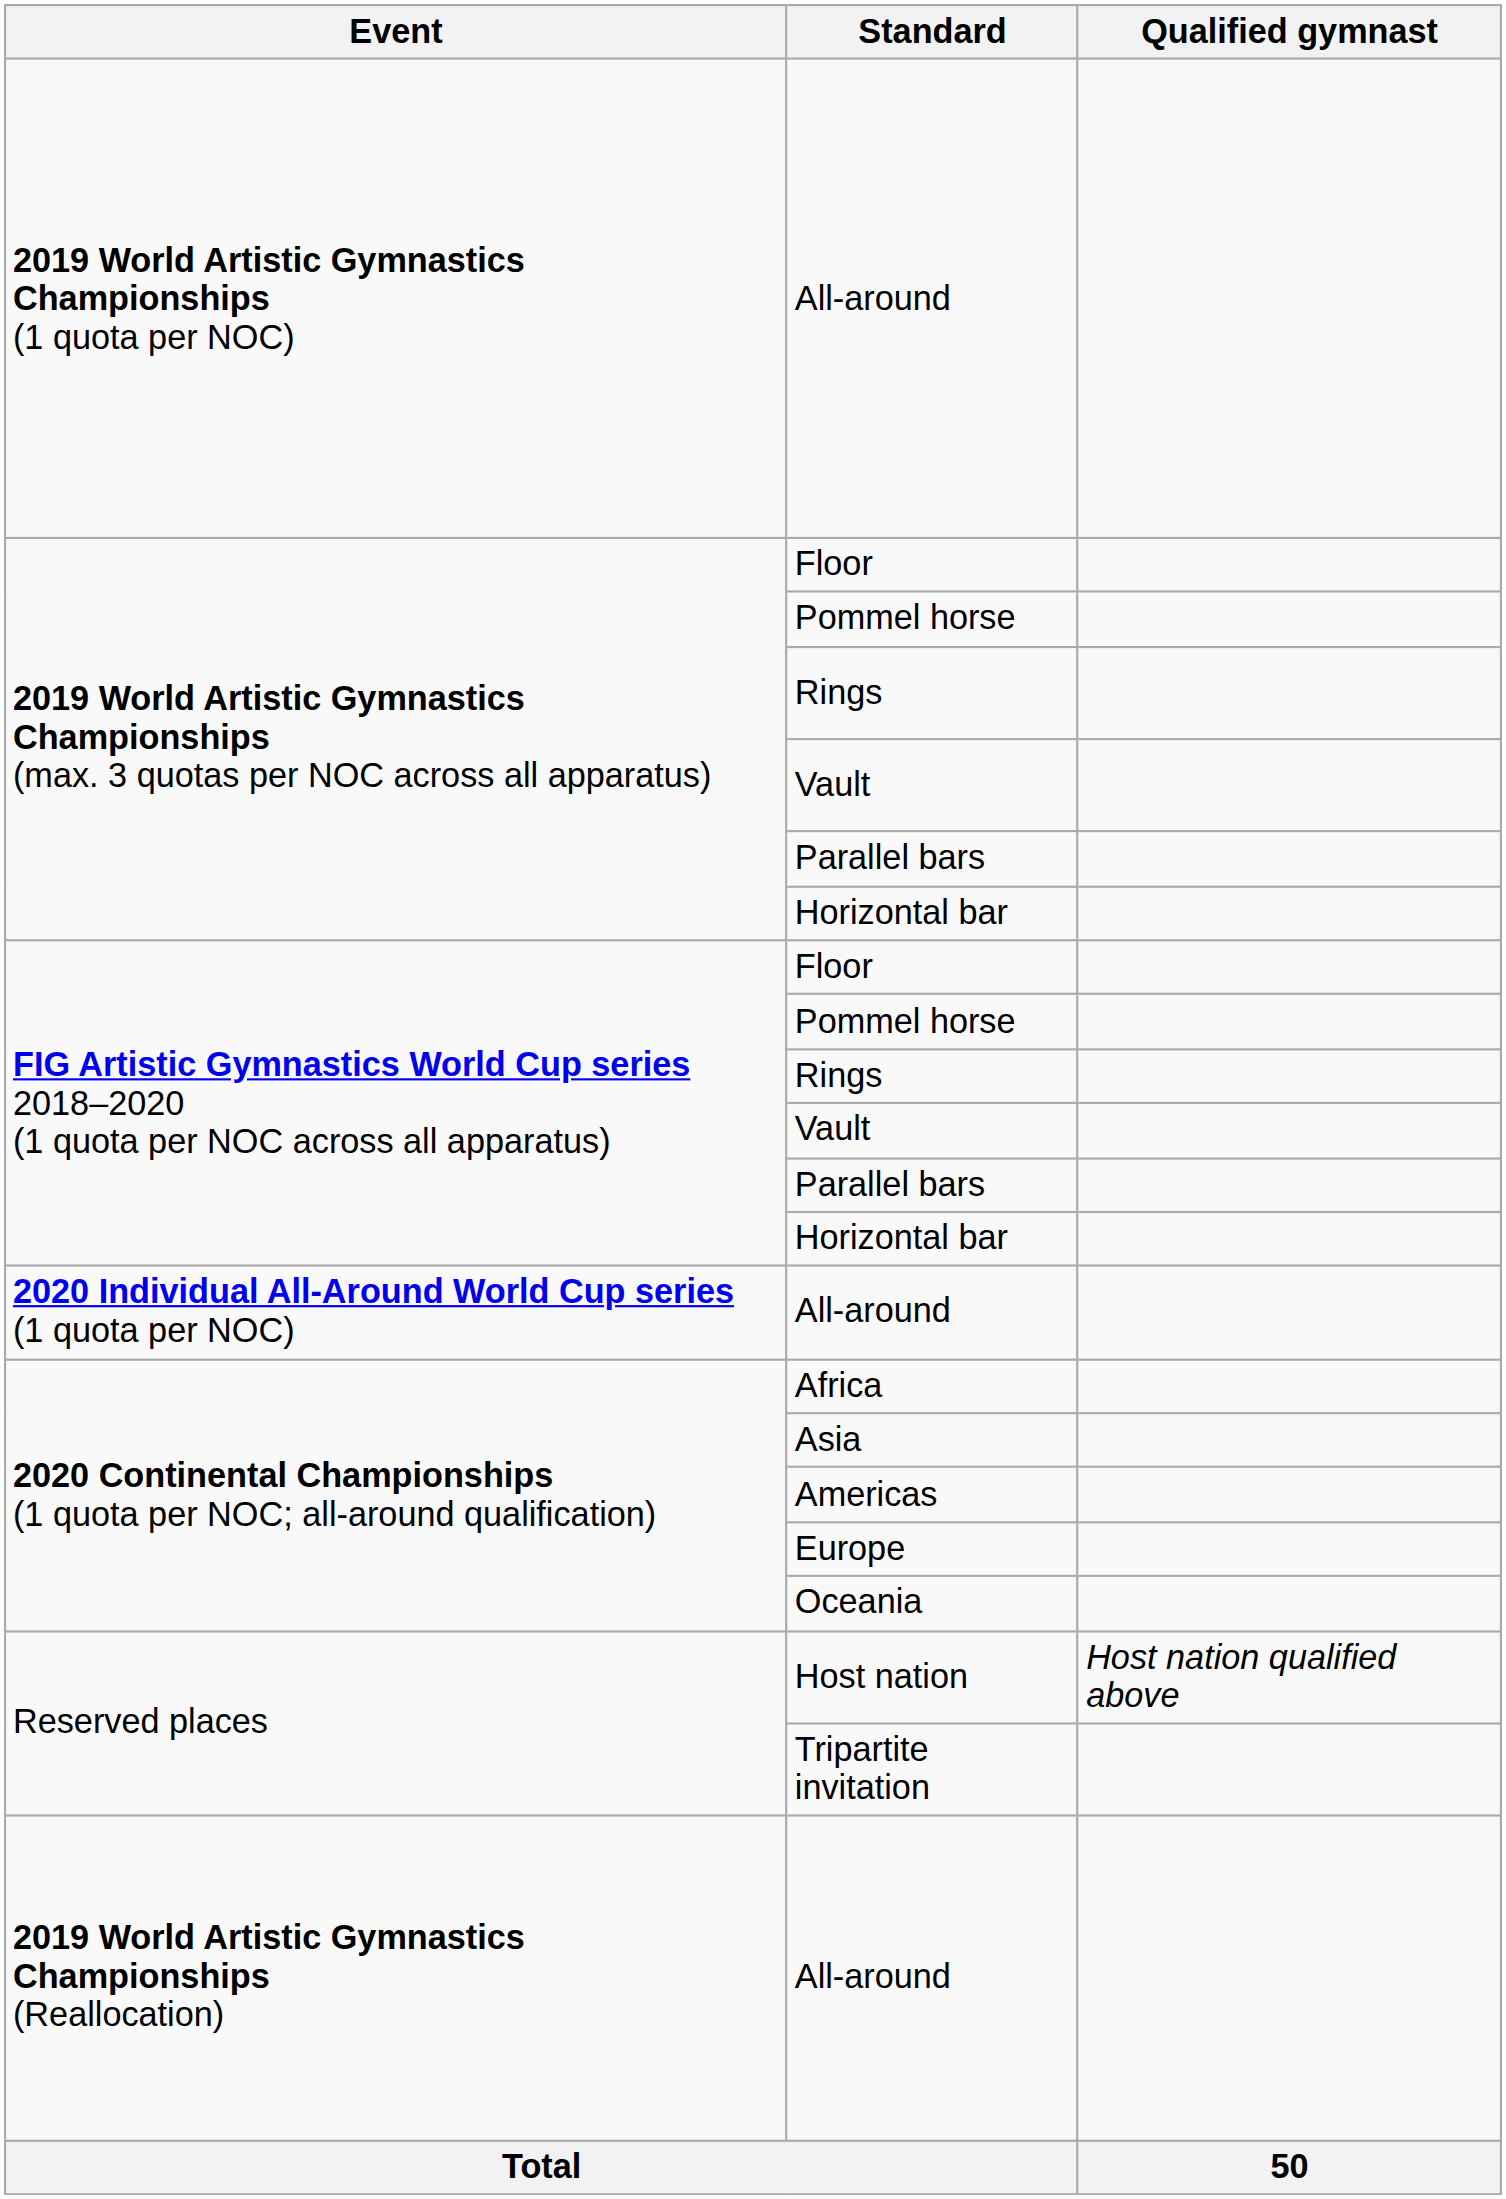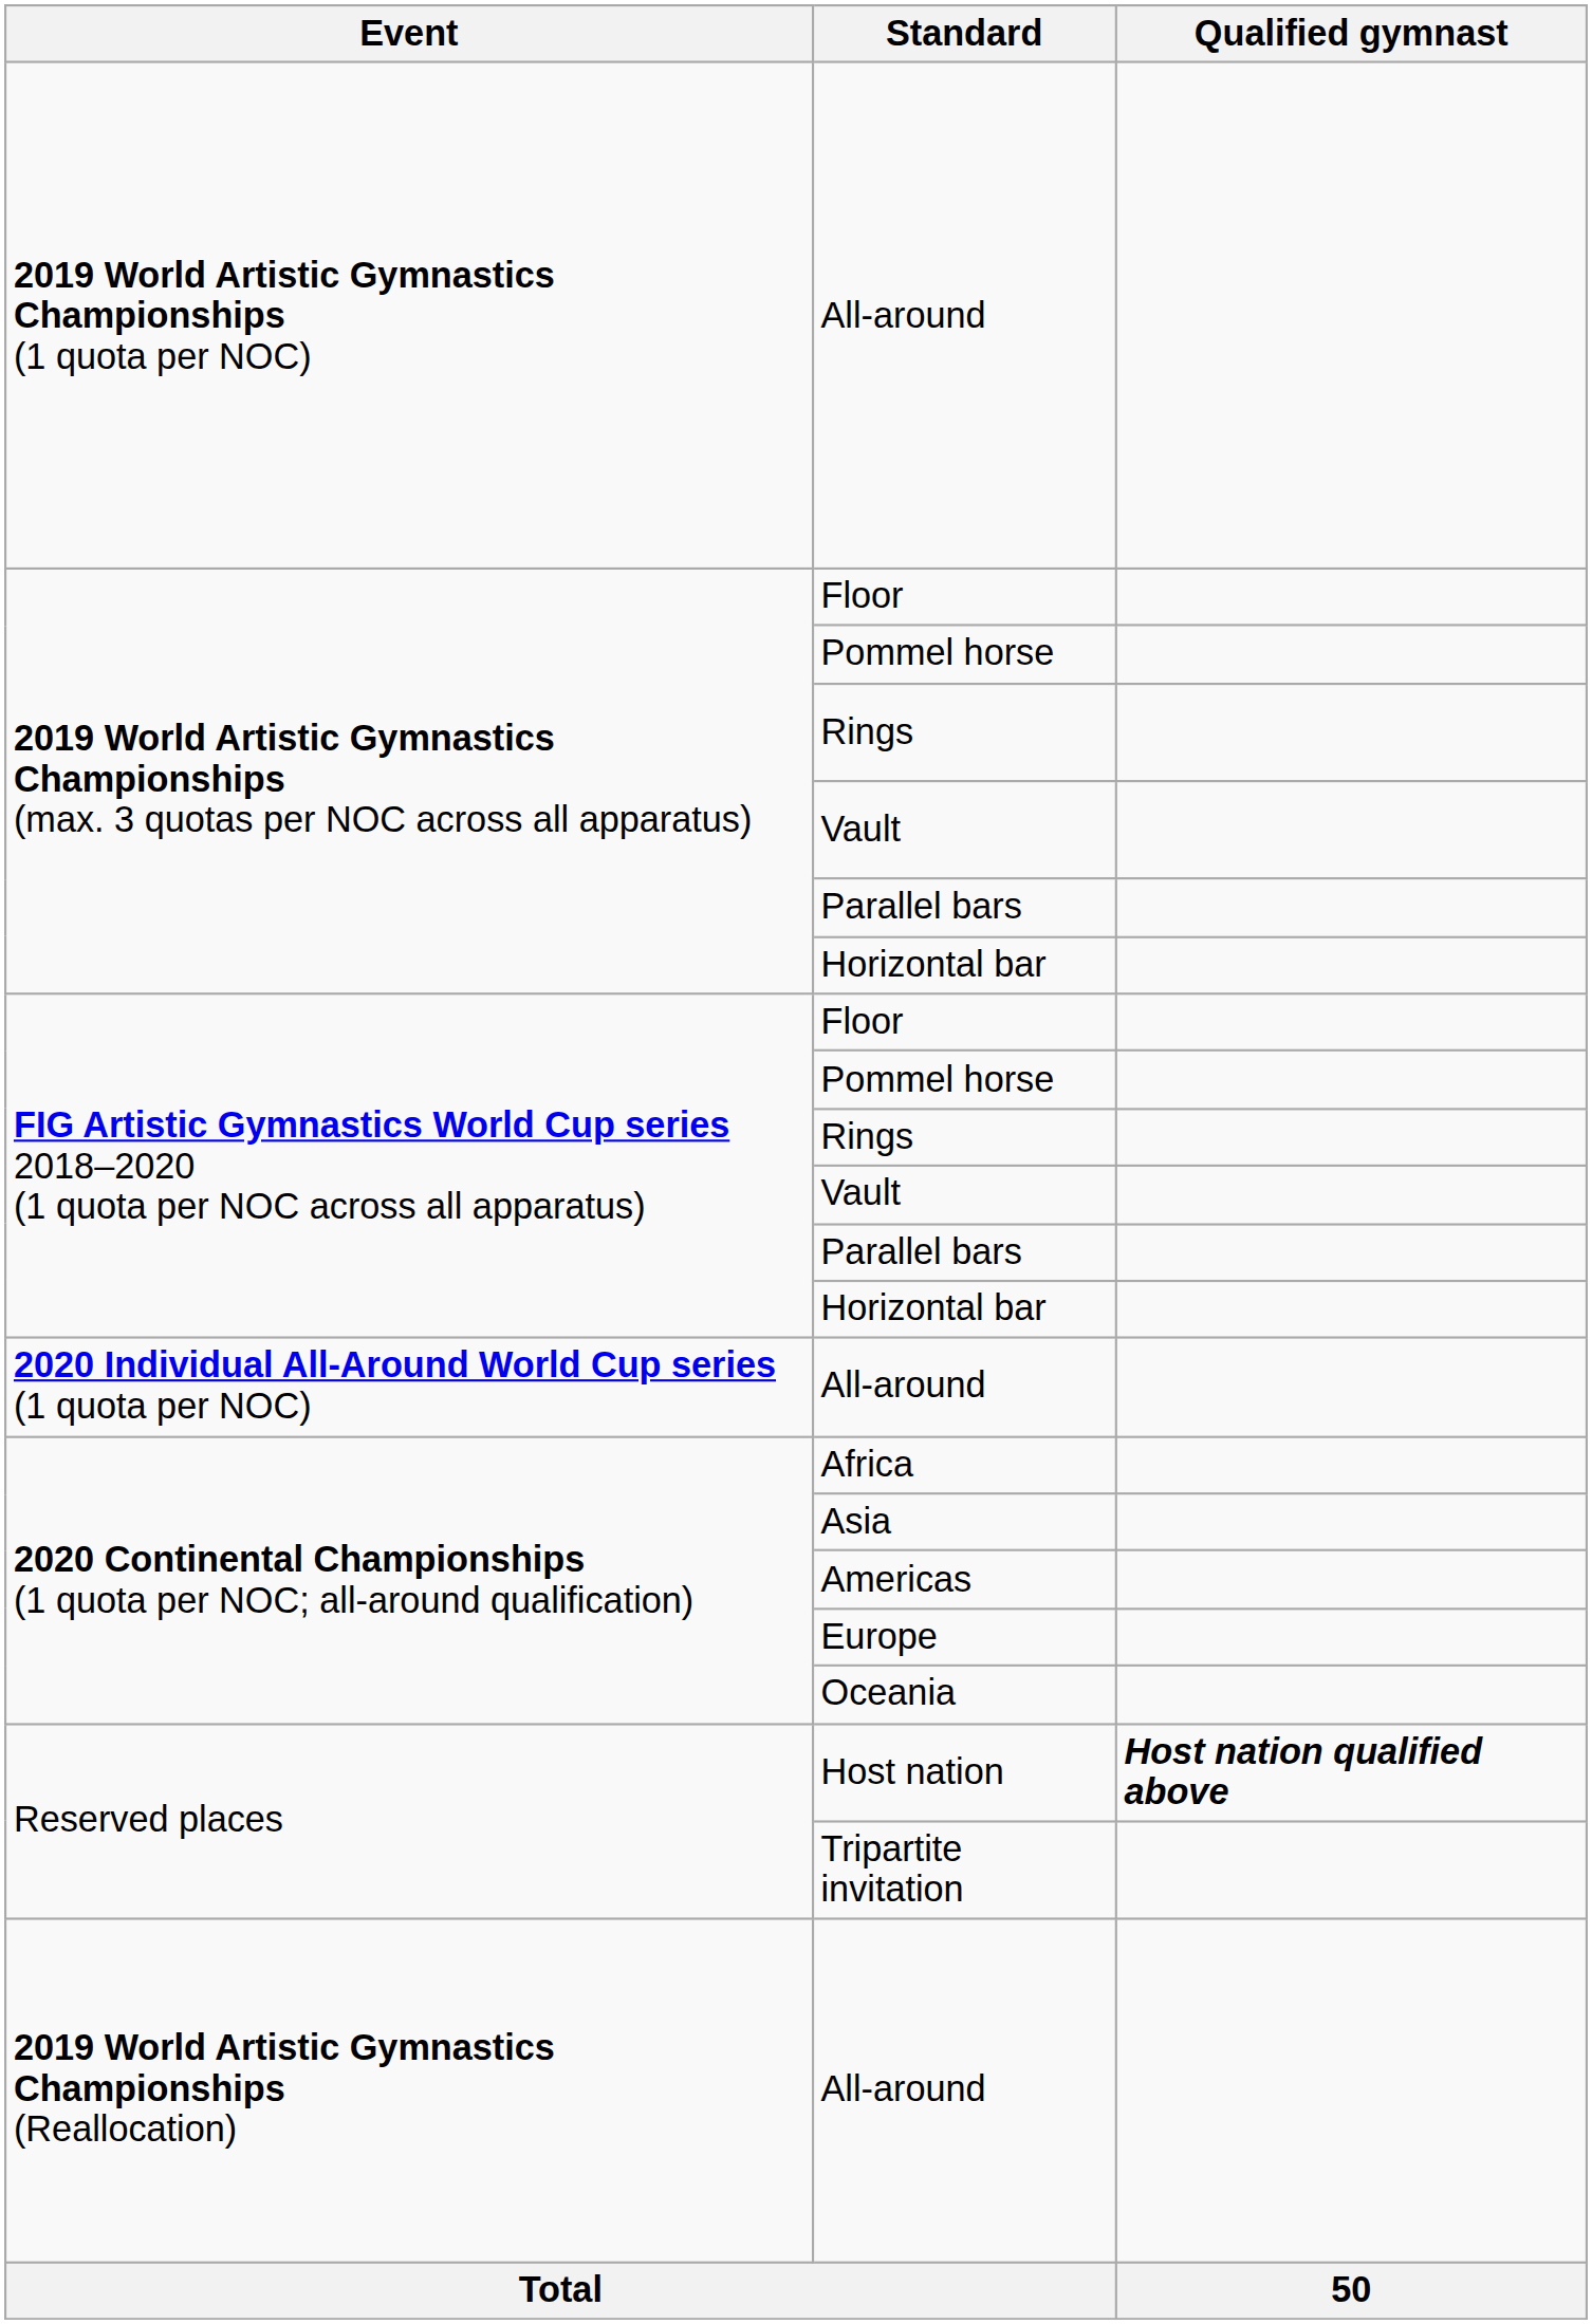Host nation | Qualified gymnast: normal -> bold
